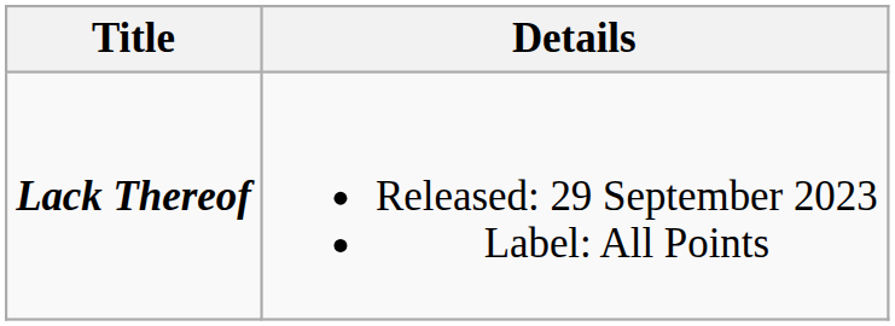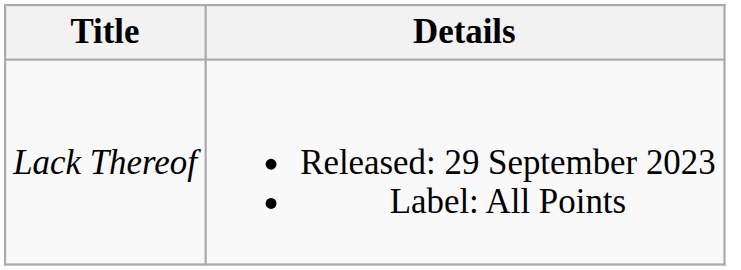row 2 | Title: bold -> normal
